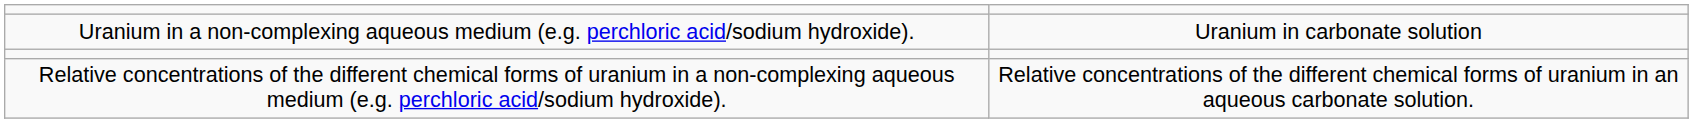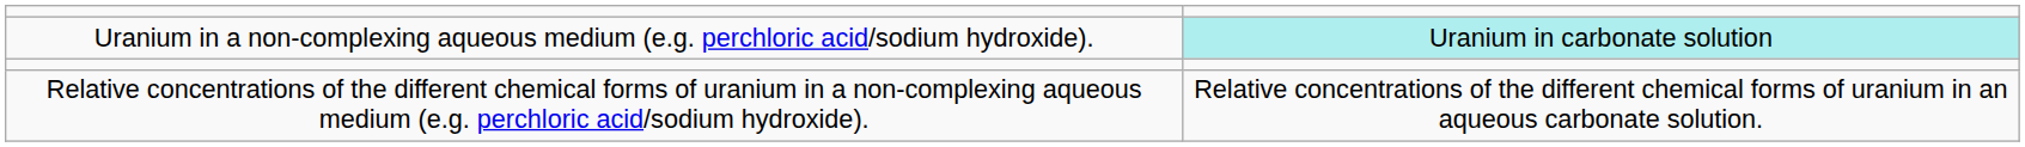row 2 | column 2: no background -> paleturquoise background
